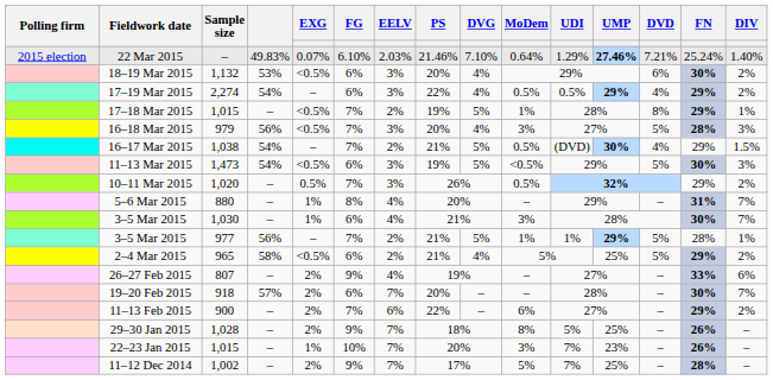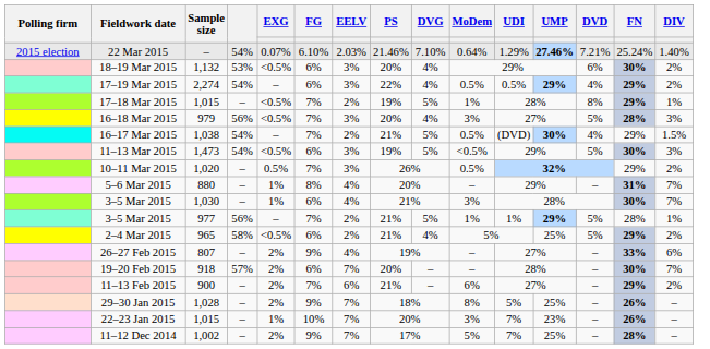22 Mar 2015 | column 4: 49.83% -> 54%
11–13 Feb 2015 | PS: 22% -> 21%
